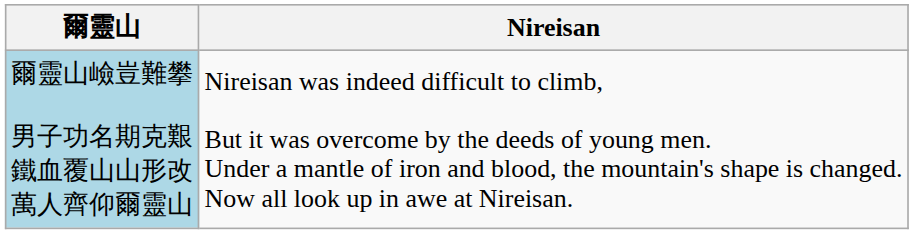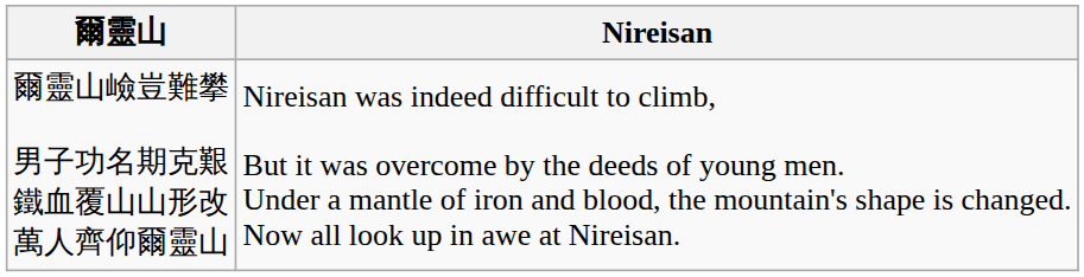row 2 | 爾靈山: lightblue background -> no background
